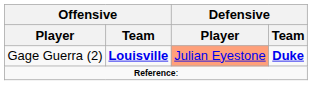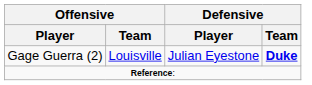Gage Guerra (2) | Offensive / Team: bold -> normal
Gage Guerra (2) | Defensive / Player: lightsalmon background -> no background
